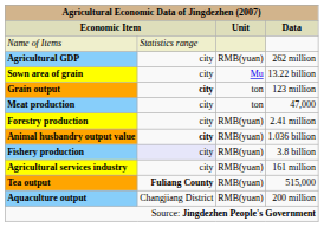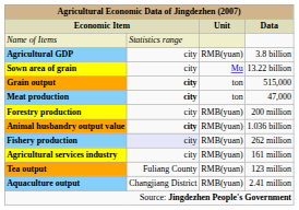Agricultural GDP | column 4: 262 million -> 3.8 billion
Grain output | column 4: 123 million -> 515,000
Meat production | column 2: normal -> bold
Forestry production | column 4: 2.41 million -> 200 million
Fishery production | column 4: 3.8 billion -> 262 million
Tea output | column 2: bold -> normal
Tea output | column 4: 515,000 -> 123 million
Aquaculture output | column 4: 200 million -> 2.41 million
